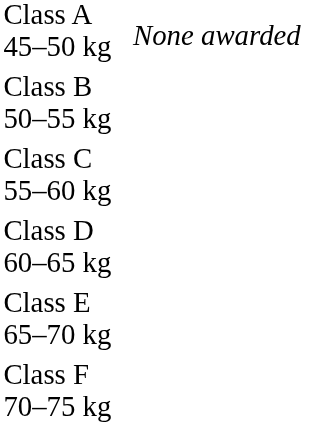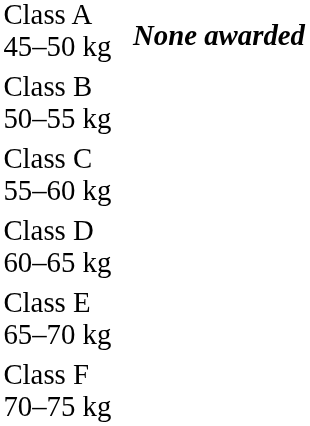Class A 45–50 kg / None awarded | column 2: normal -> bold
